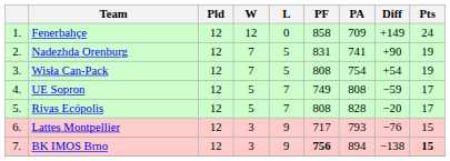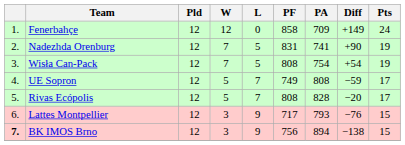BK IMOS Brno | column 1: normal -> bold
BK IMOS Brno | PF: bold -> normal
BK IMOS Brno | Pts: bold -> normal
